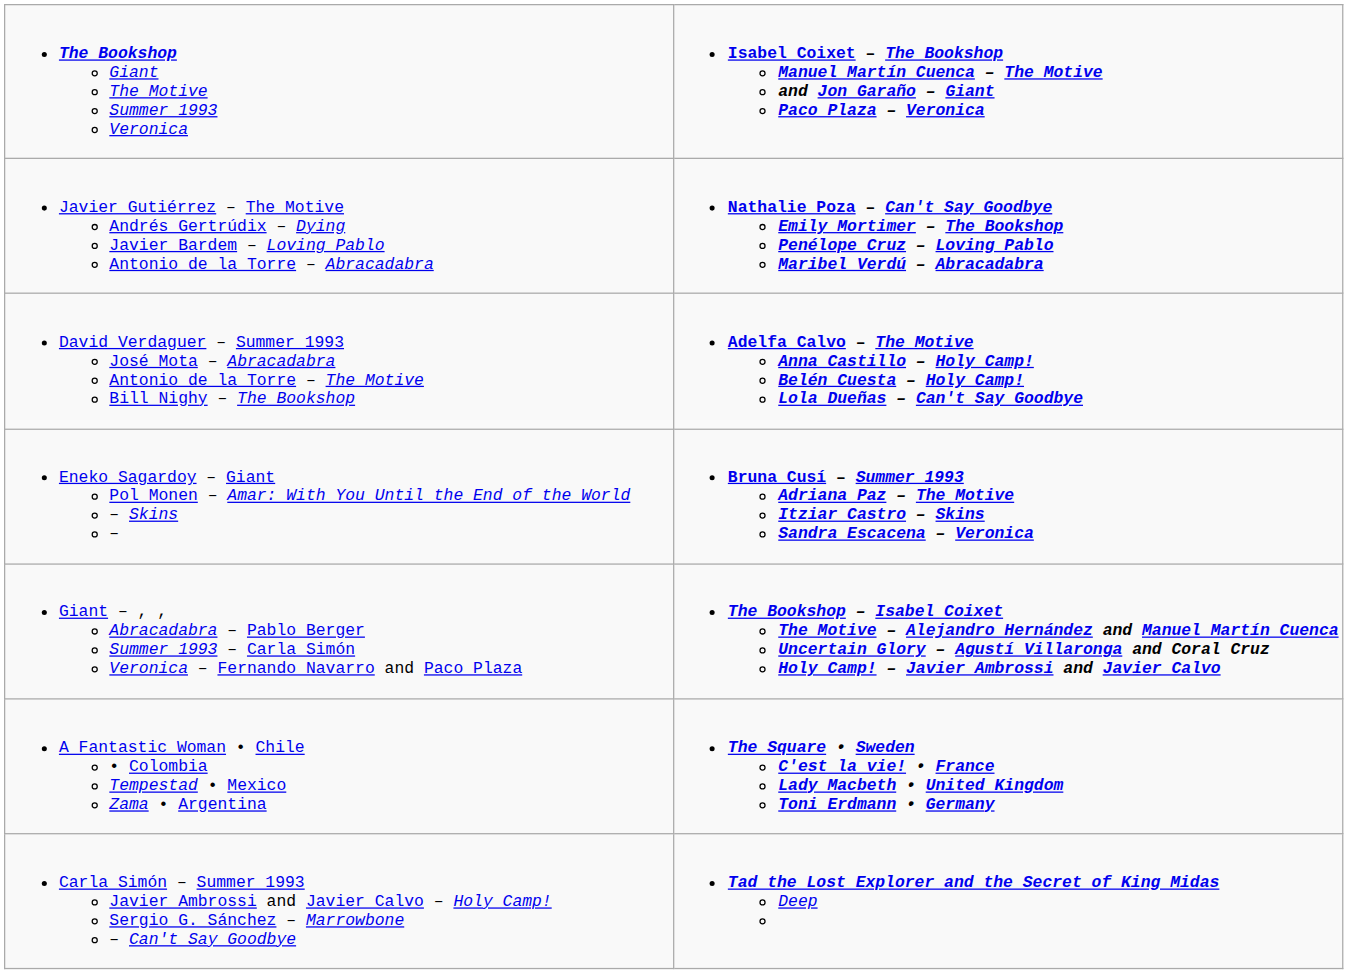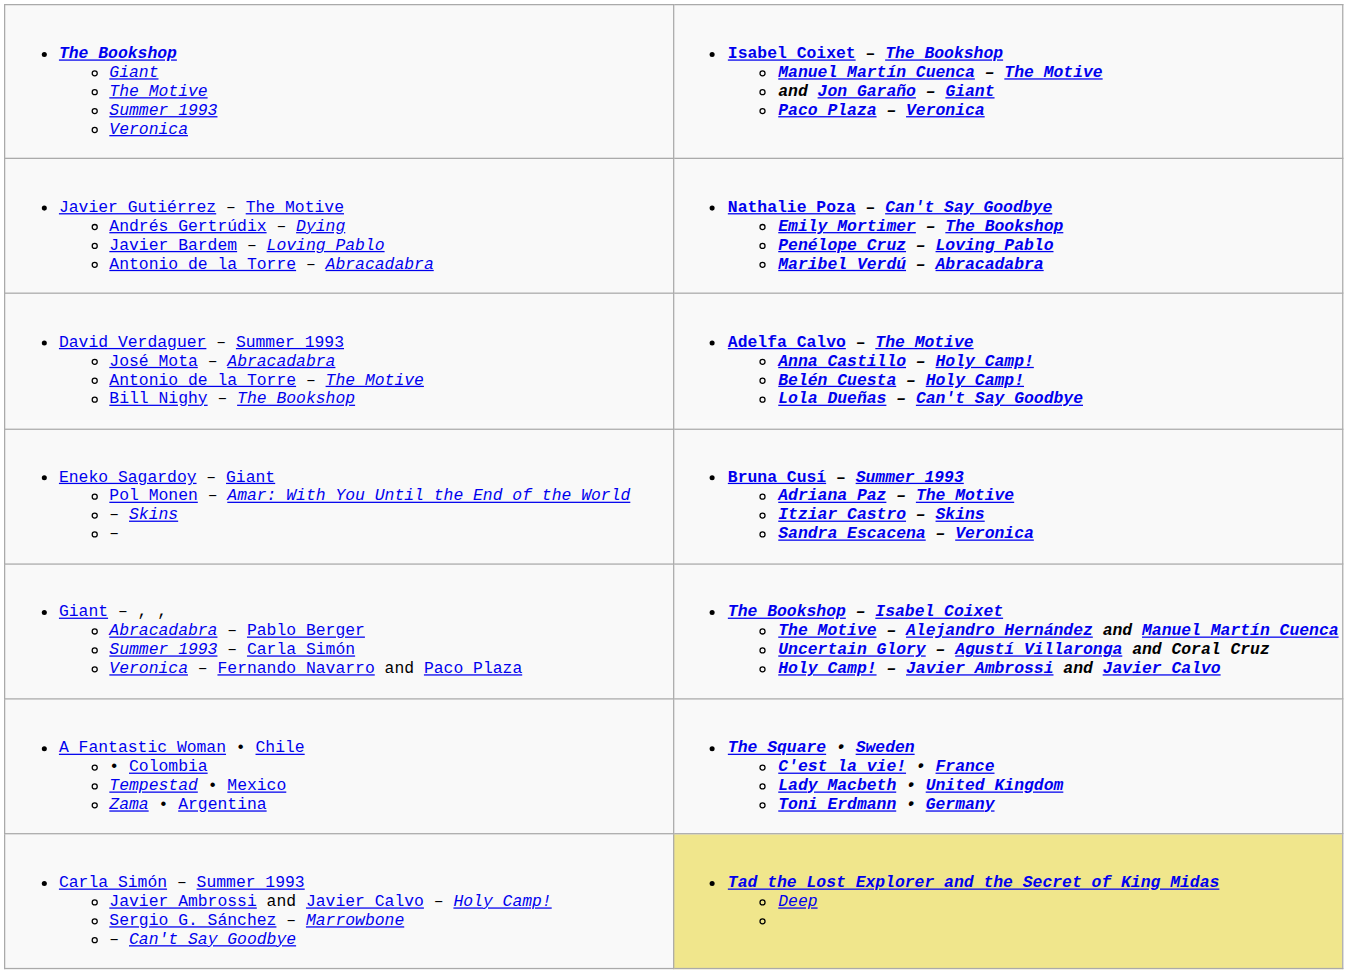row 7 | column 2: no background -> khaki background
